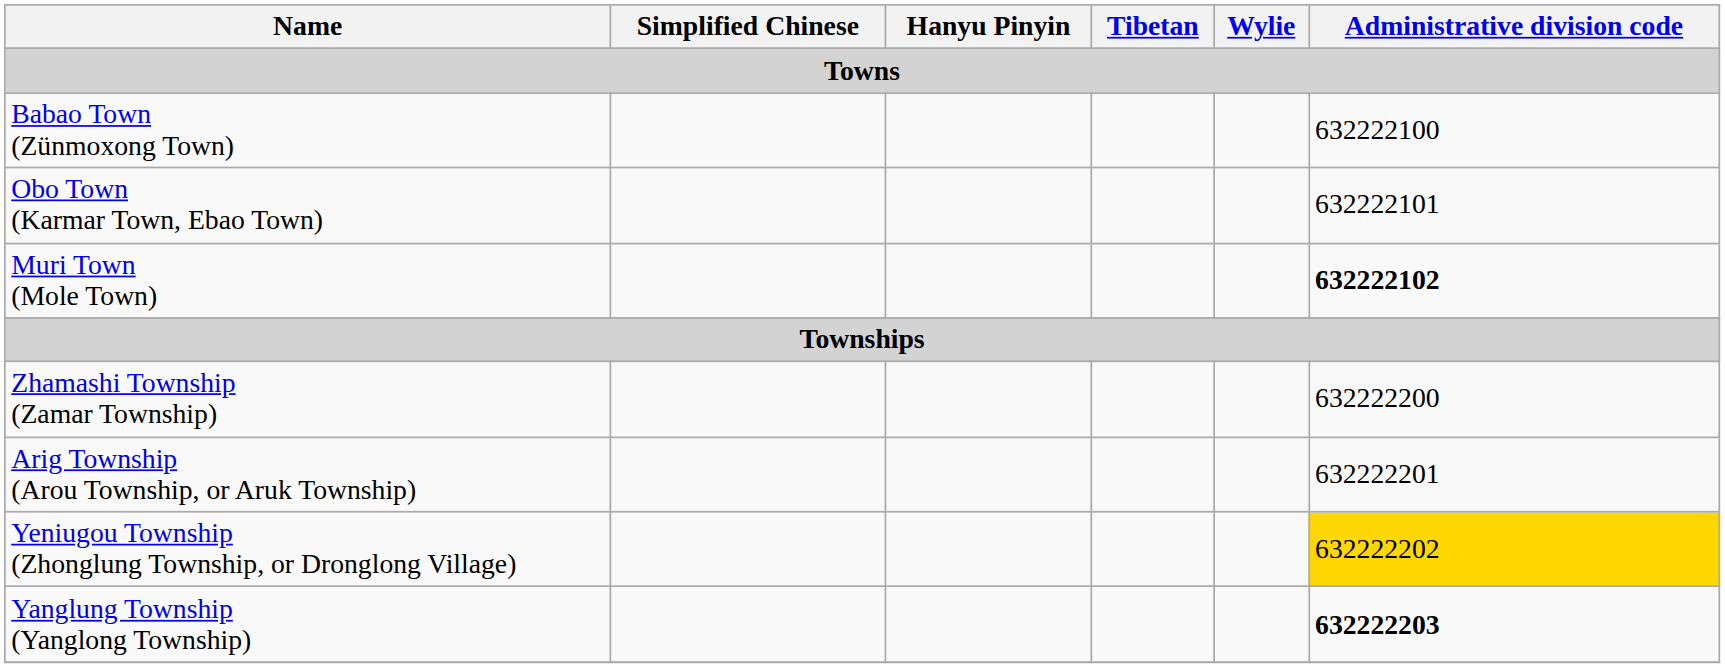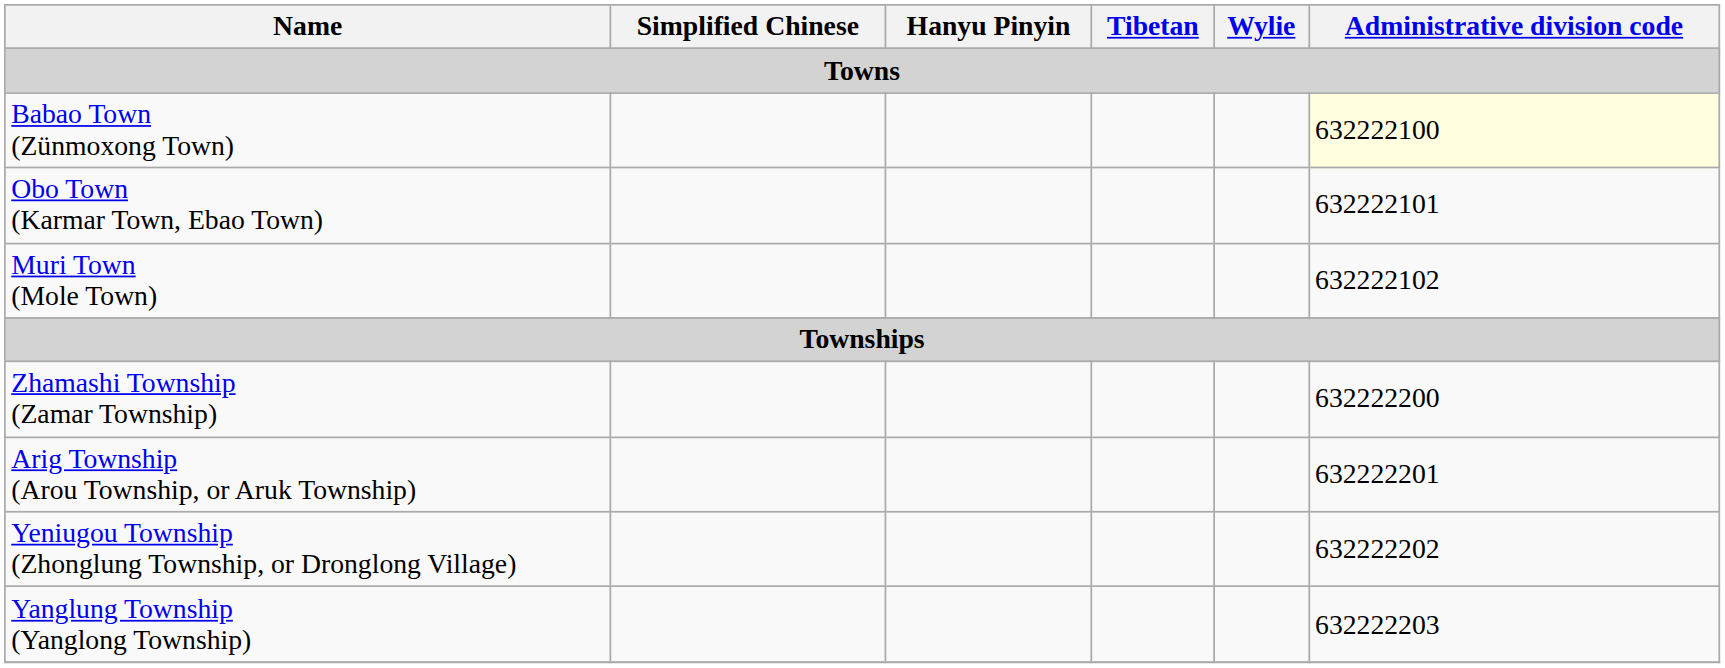Babao Town (Zünmoxong Town) | Administrative division code: no background -> lightyellow background
Muri Town (Mole Town) | Administrative division code: bold -> normal
Yeniugou Township (Zhonglung Township, or Dronglong Village) | Administrative division code: gold background -> no background
Yanglung Township (Yanglong Township) | Administrative division code: bold -> normal
